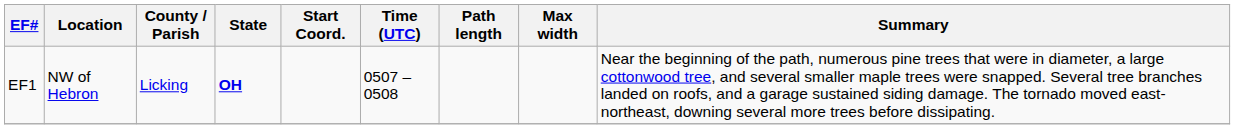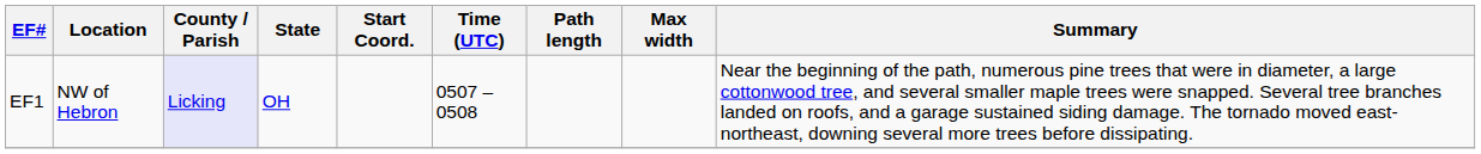EF1 | County / Parish: no background -> lavender background
EF1 | State: bold -> normal
